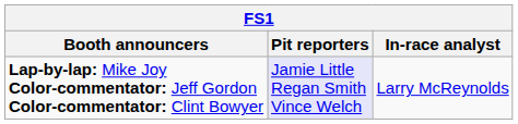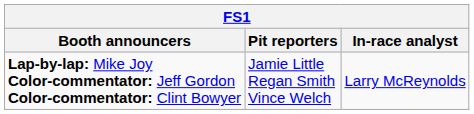row 3 | Pit reporters: lavender background -> no background
